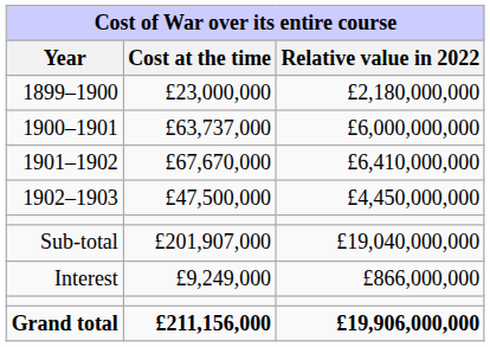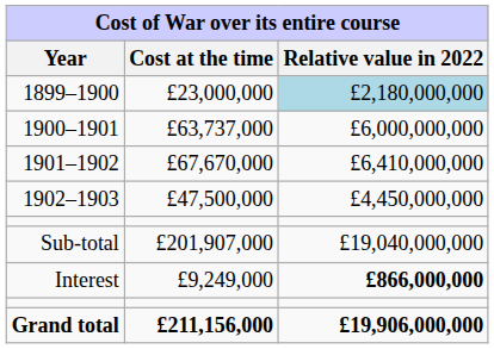1899–1900 | Relative value in 2022: no background -> lightblue background
Interest | Relative value in 2022: normal -> bold
